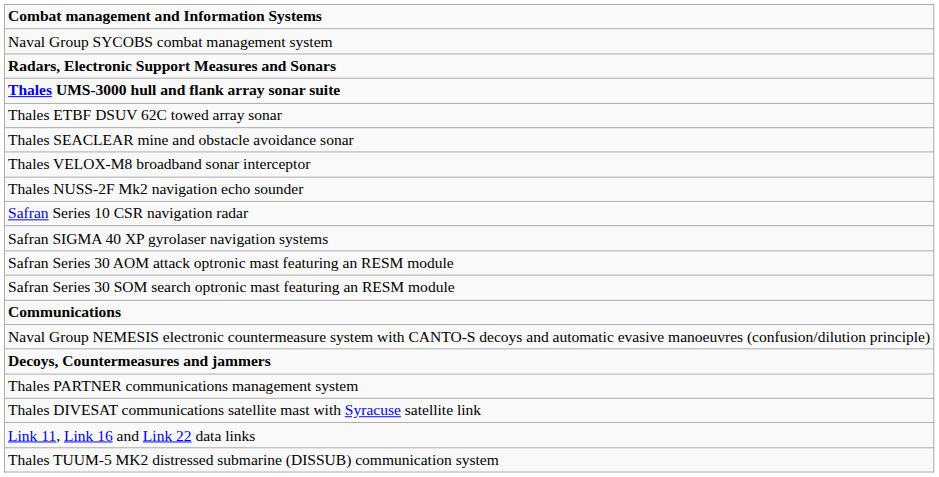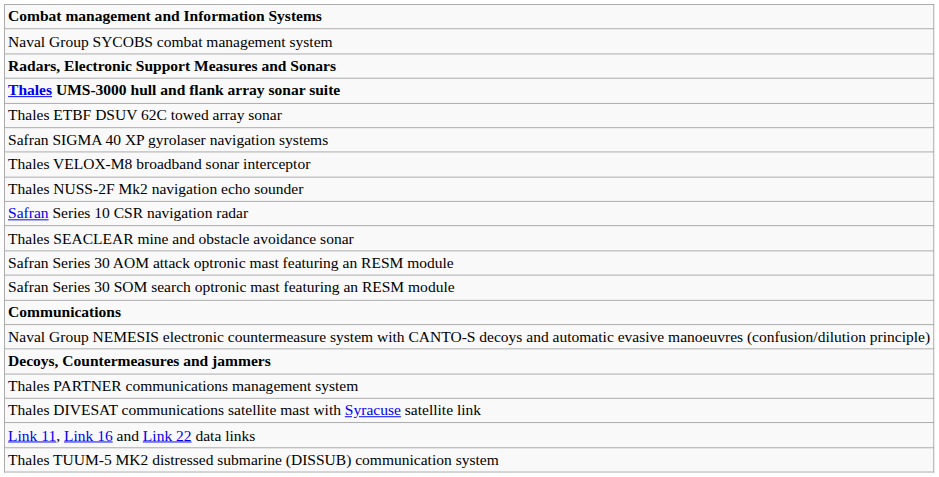row 6 | column 1: Thales SEACLEAR mine and obstacle avoidance sonar -> Safran SIGMA 40 XP gyrolaser navigation systems
row 10 | column 1: Safran SIGMA 40 XP gyrolaser navigation systems -> Thales SEACLEAR mine and obstacle avoidance sonar
